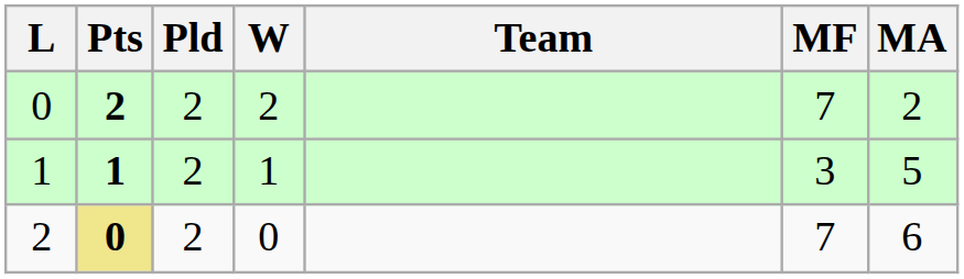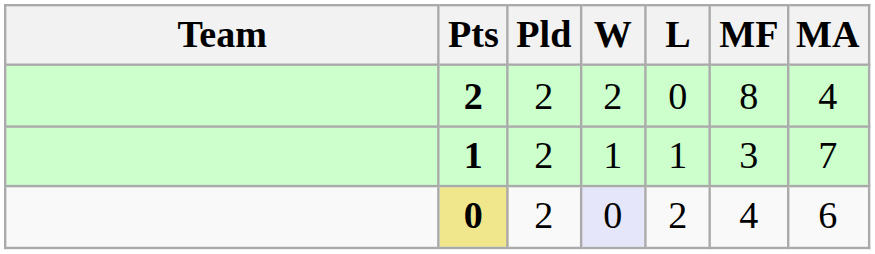columns swapped: Team <-> L
row 2 | MF: 7 -> 8
row 2 | MA: 2 -> 4
row 3 | MA: 5 -> 7
row 4 | W: no background -> lavender background
row 4 | MF: 7 -> 4
